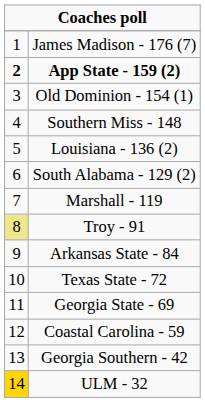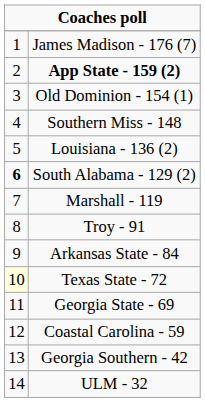App State - 159 (2) | column 1: bold -> normal
South Alabama - 129 (2) | column 1: normal -> bold
Troy - 91 | column 1: khaki background -> no background
Texas State - 72 | column 1: no background -> lightyellow background
ULM - 32 | column 1: gold background -> no background
